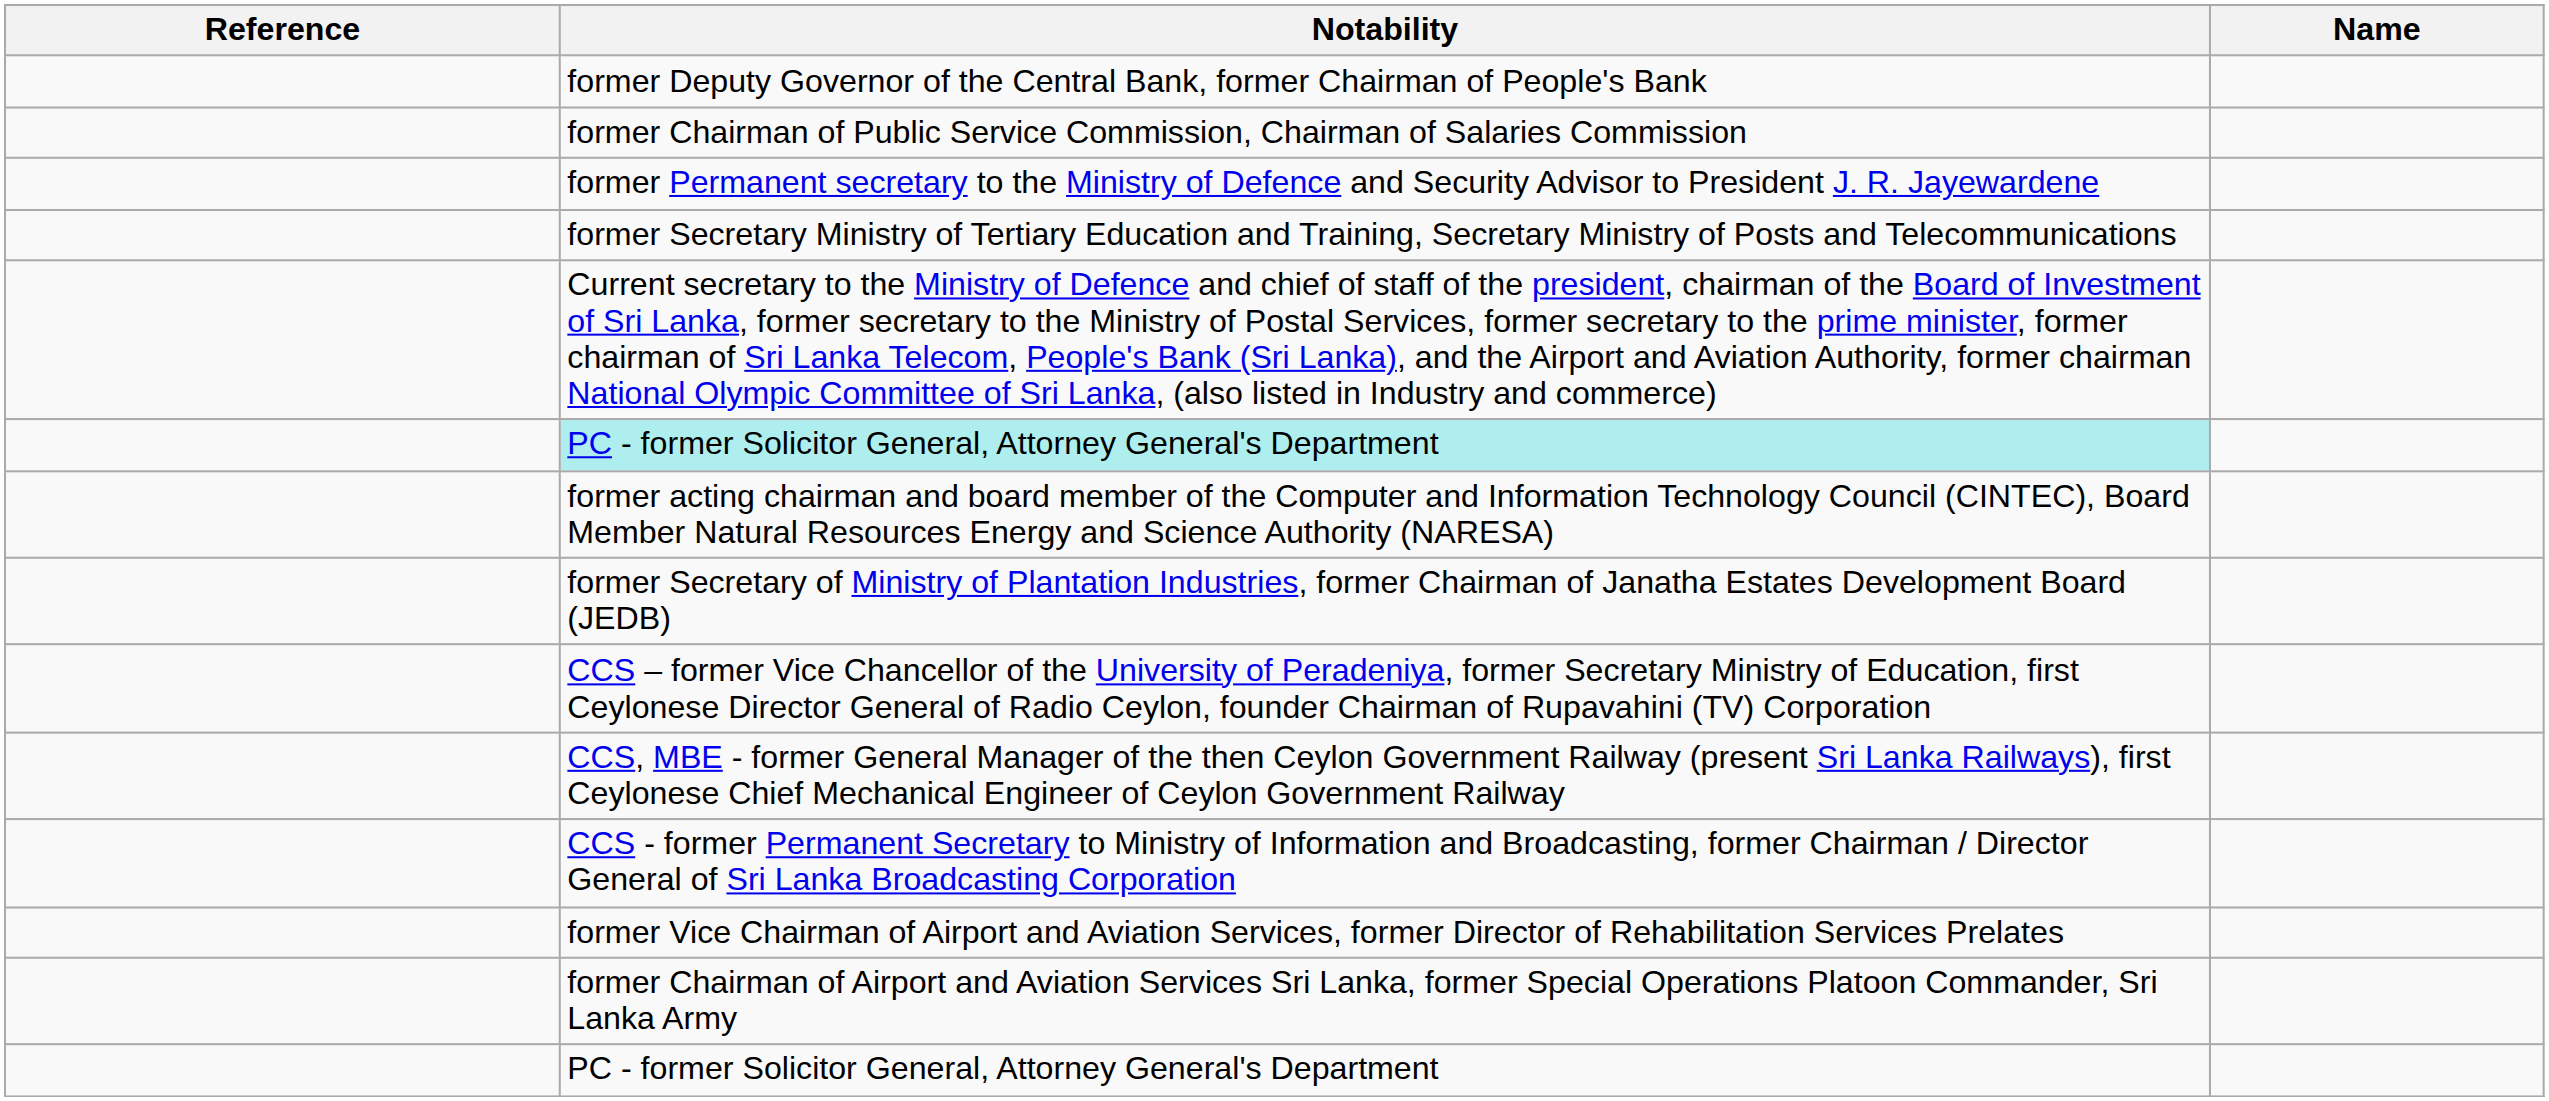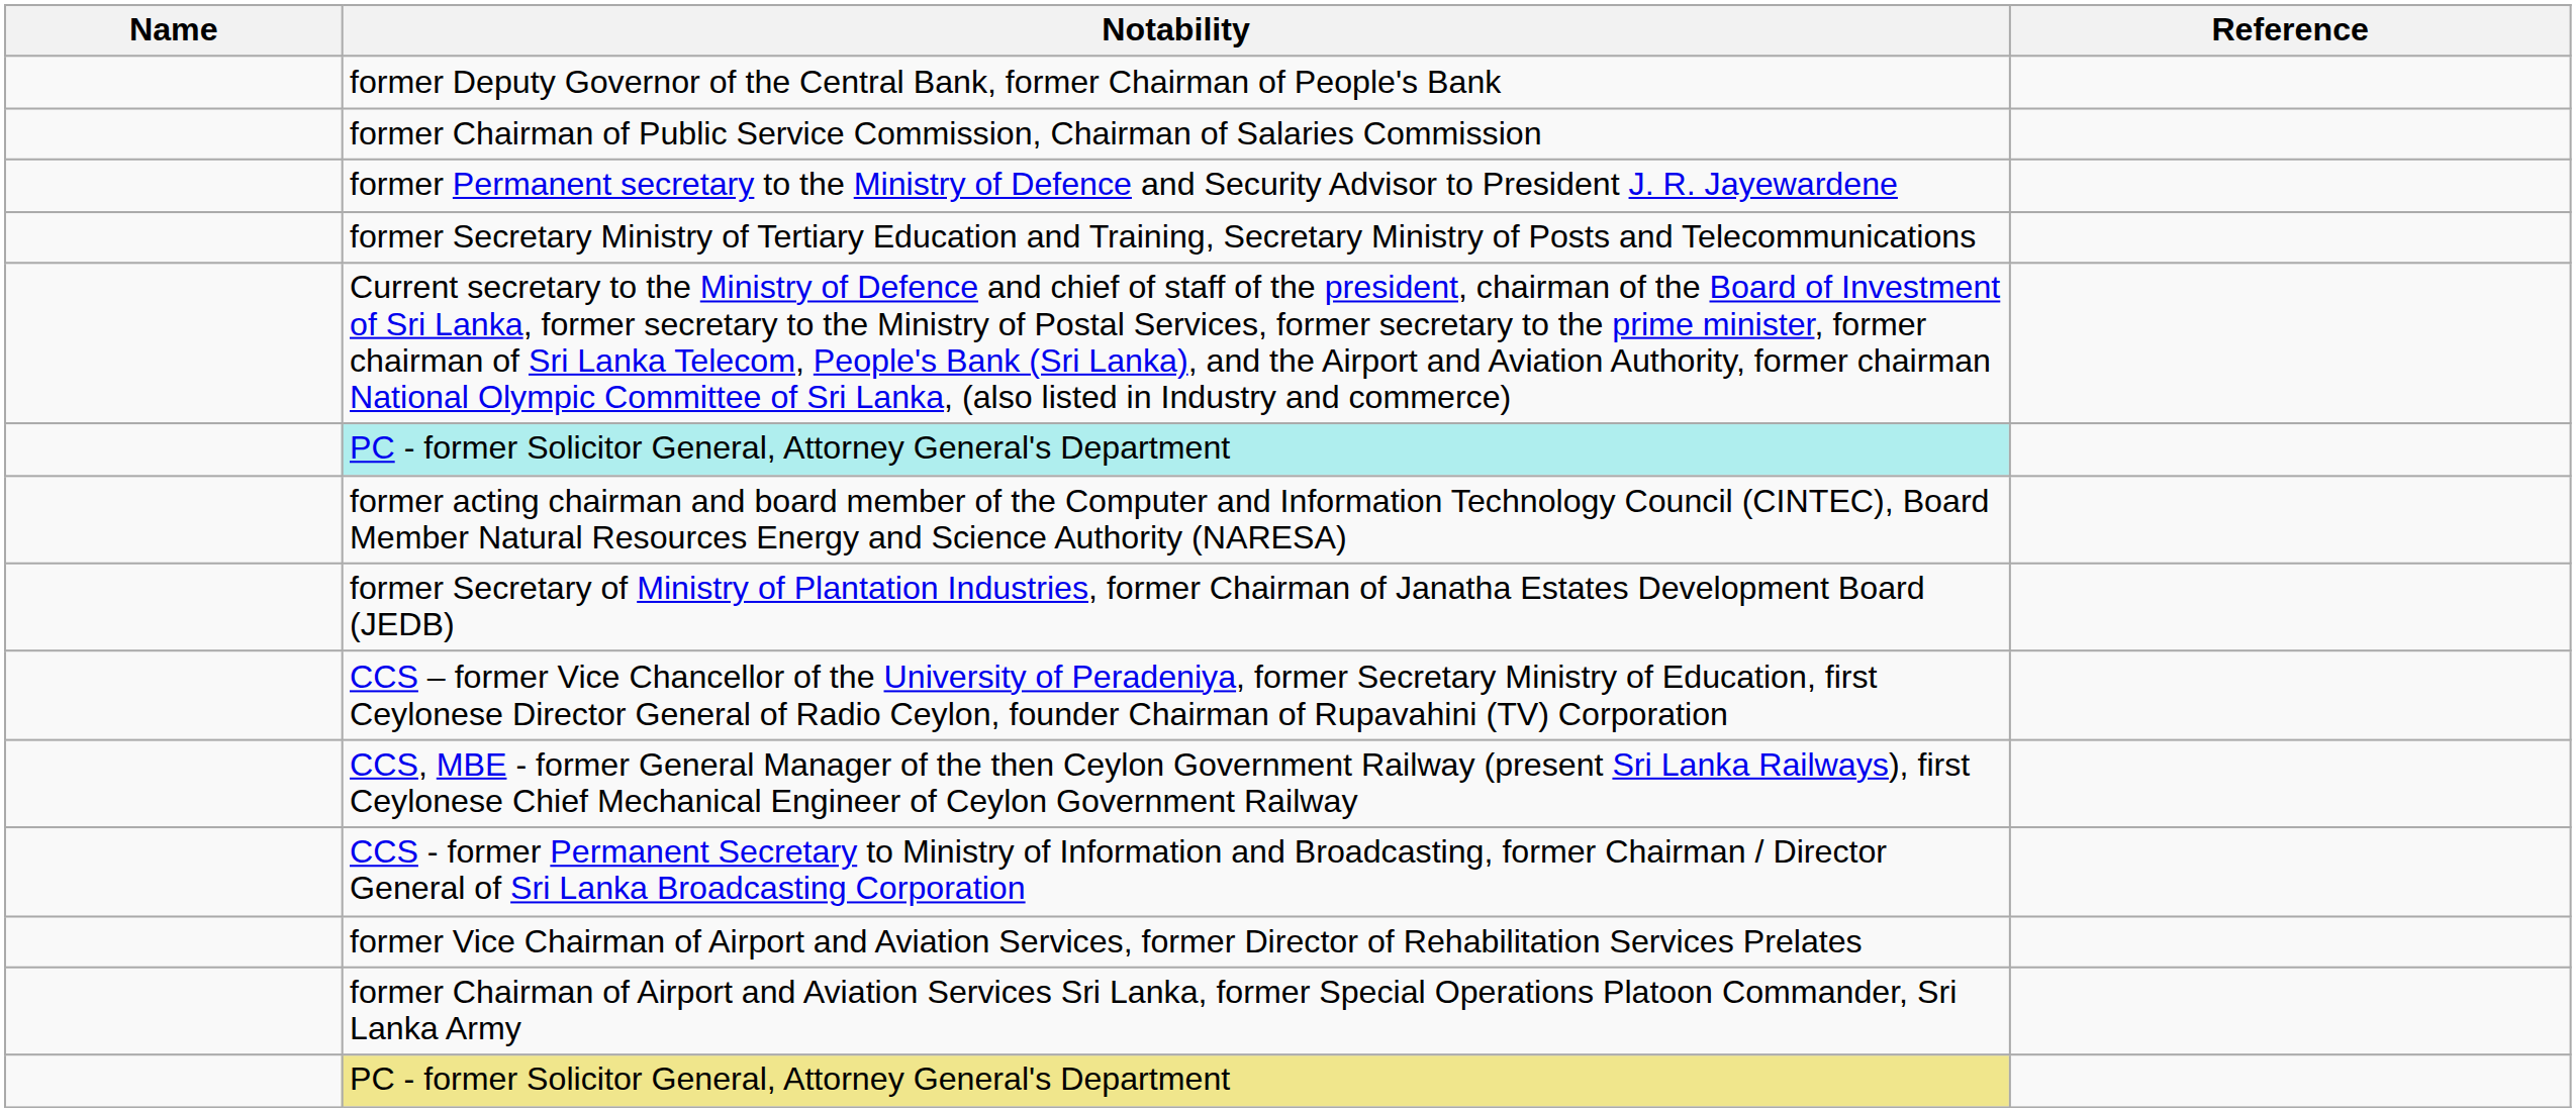columns swapped: Name <-> Reference
row 15 | Notability: no background -> khaki background
